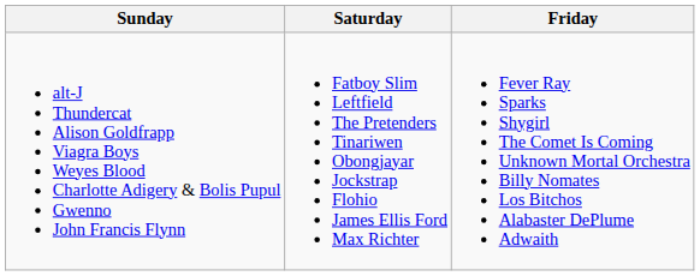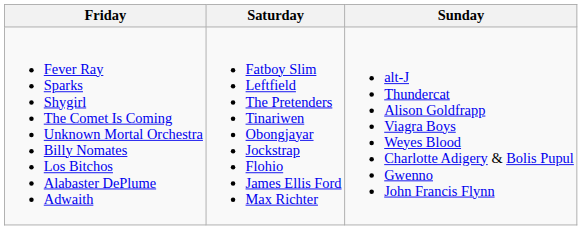columns swapped: Friday <-> Sunday
